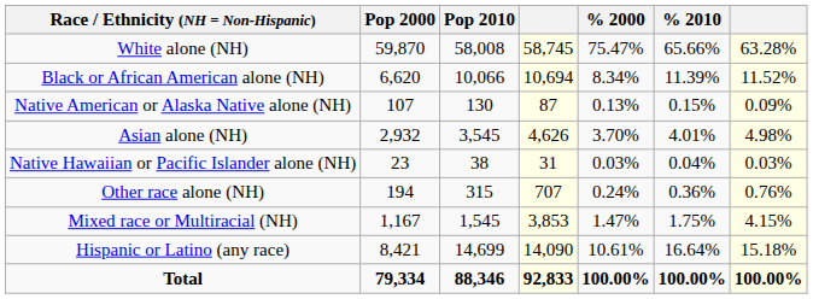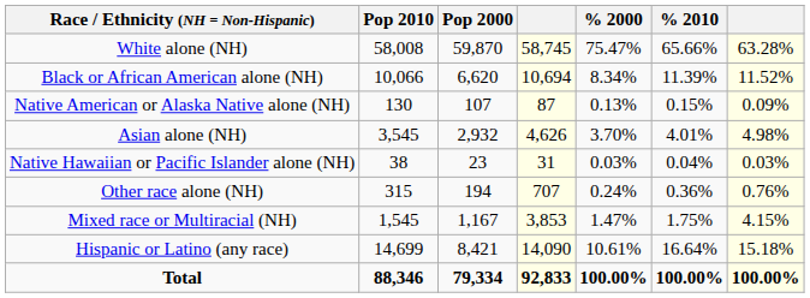columns swapped: Pop 2000 <-> Pop 2010
